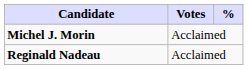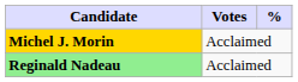Michel J. Morin | Candidate: no background -> gold background
Reginald Nadeau | Candidate: no background -> lightgreen background
